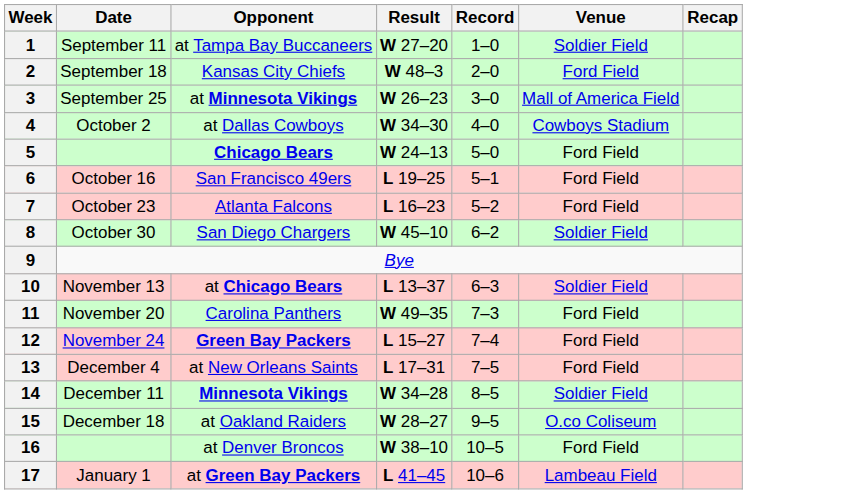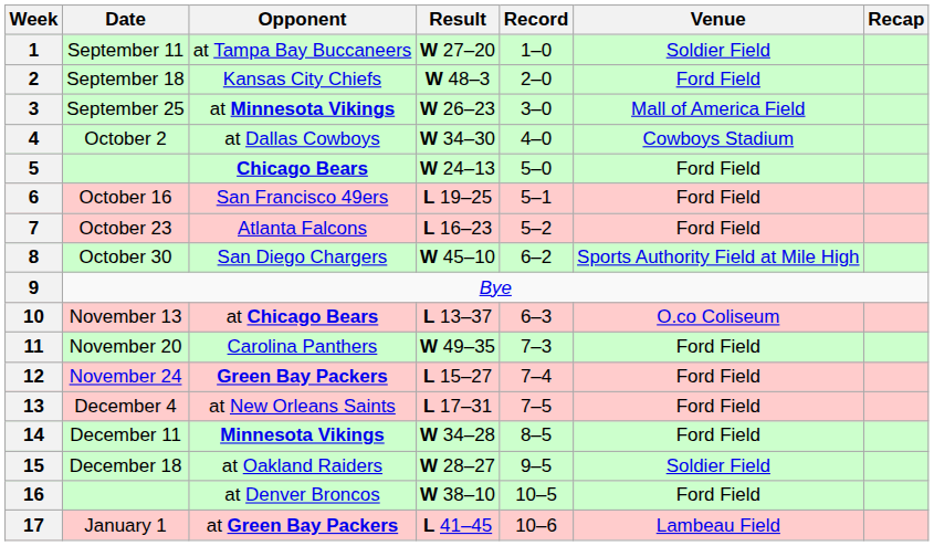8 | Venue: Soldier Field -> Sports Authority Field at Mile High
10 | Venue: Soldier Field -> O.co Coliseum
14 | Venue: Soldier Field -> Ford Field
15 | Venue: O.co Coliseum -> Soldier Field
